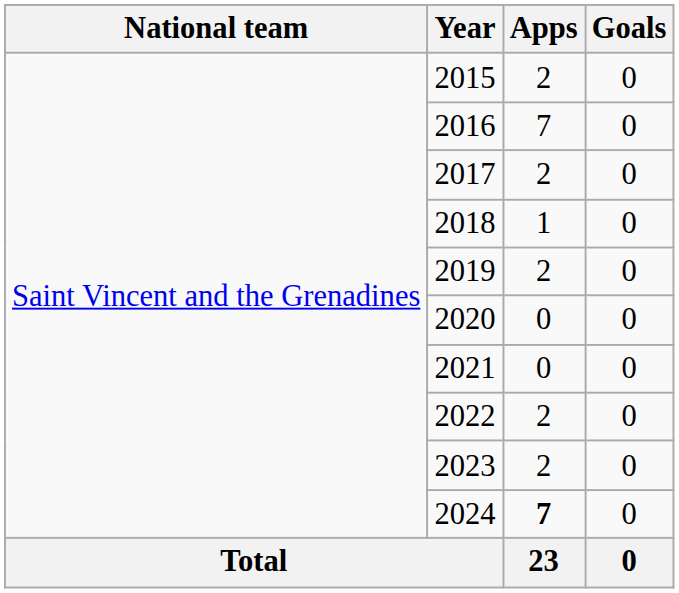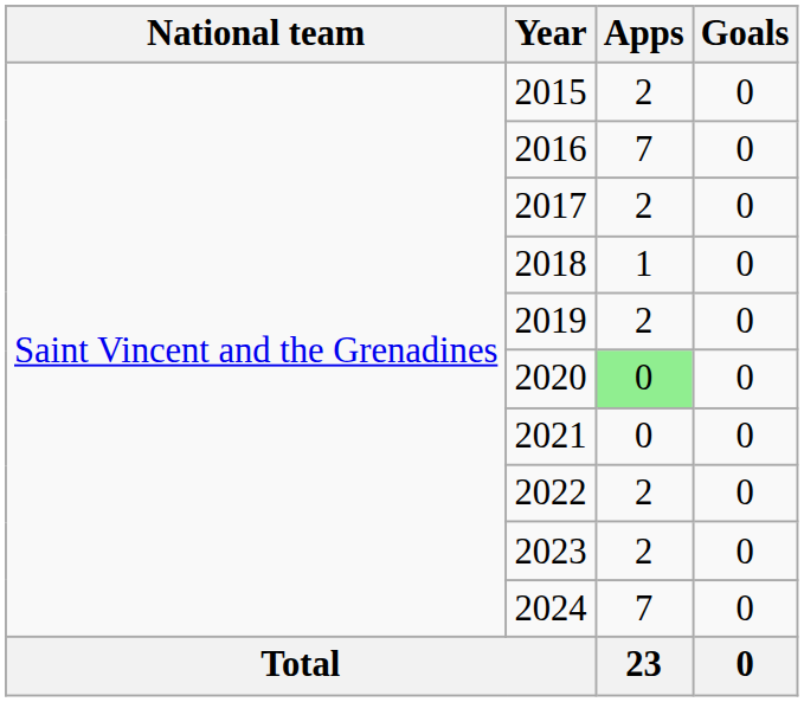2020 | Apps: no background -> lightgreen background
2024 | Apps: bold -> normal
